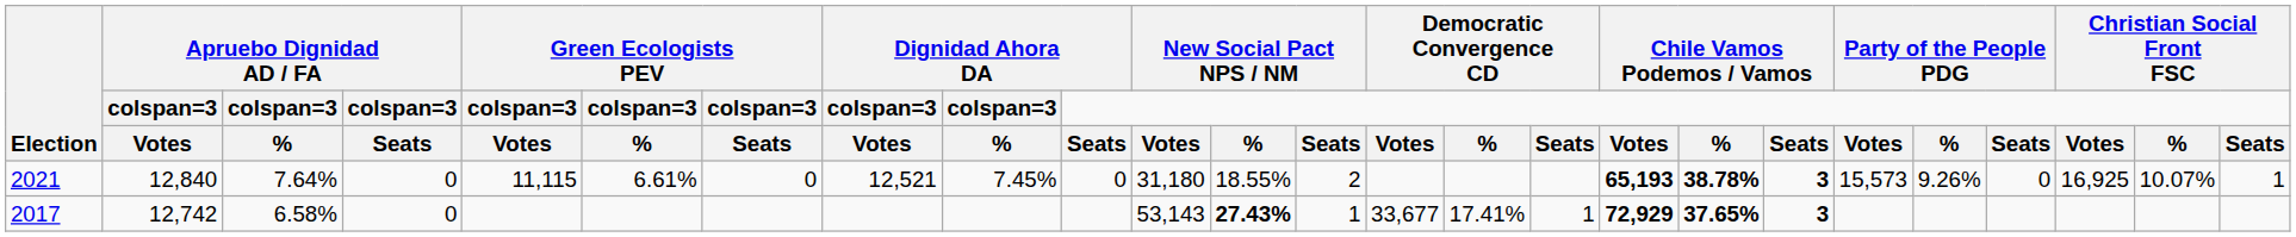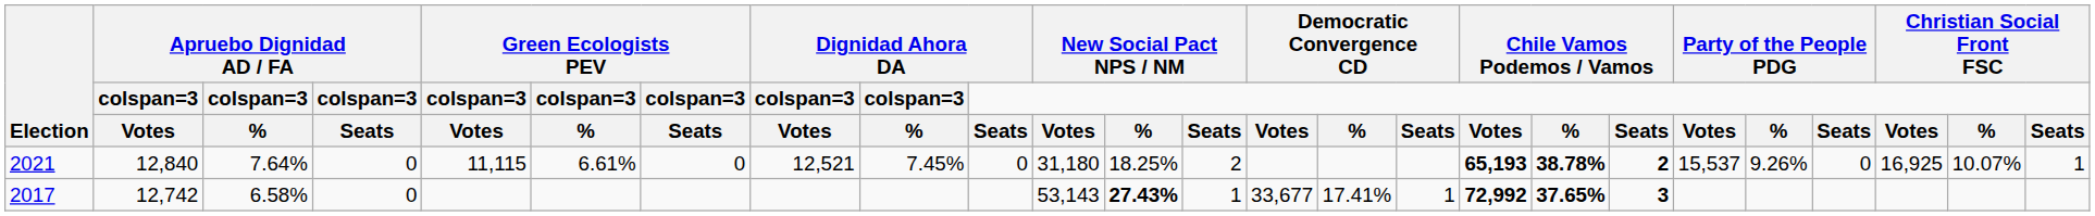2021 | New Social Pact NPS / NM / %: 18.55% -> 18.25%
2021 | Chile Vamos Podemos / Vamos / Seats: 3 -> 2
2021 | Party of the People PDG / Votes: 15,573 -> 15,537
2017 | Chile Vamos Podemos / Vamos / Votes: 72,929 -> 72,992
